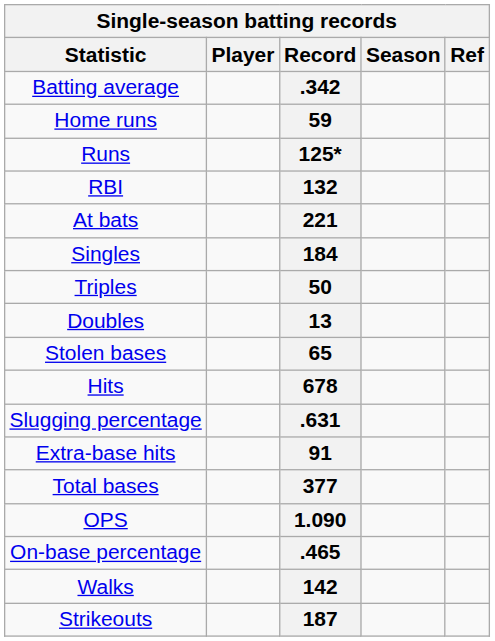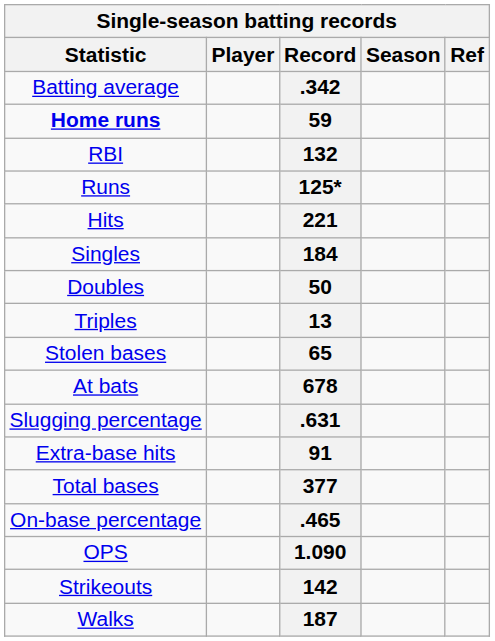59 | Statistic: normal -> bold
rows swapped: 132 <-> 125*
221 | Statistic: At bats -> Hits
50 | Statistic: Triples -> Doubles
13 | Statistic: Doubles -> Triples
678 | Statistic: Hits -> At bats
rows swapped: .465 <-> 1.090
142 | Statistic: Walks -> Strikeouts
187 | Statistic: Strikeouts -> Walks
